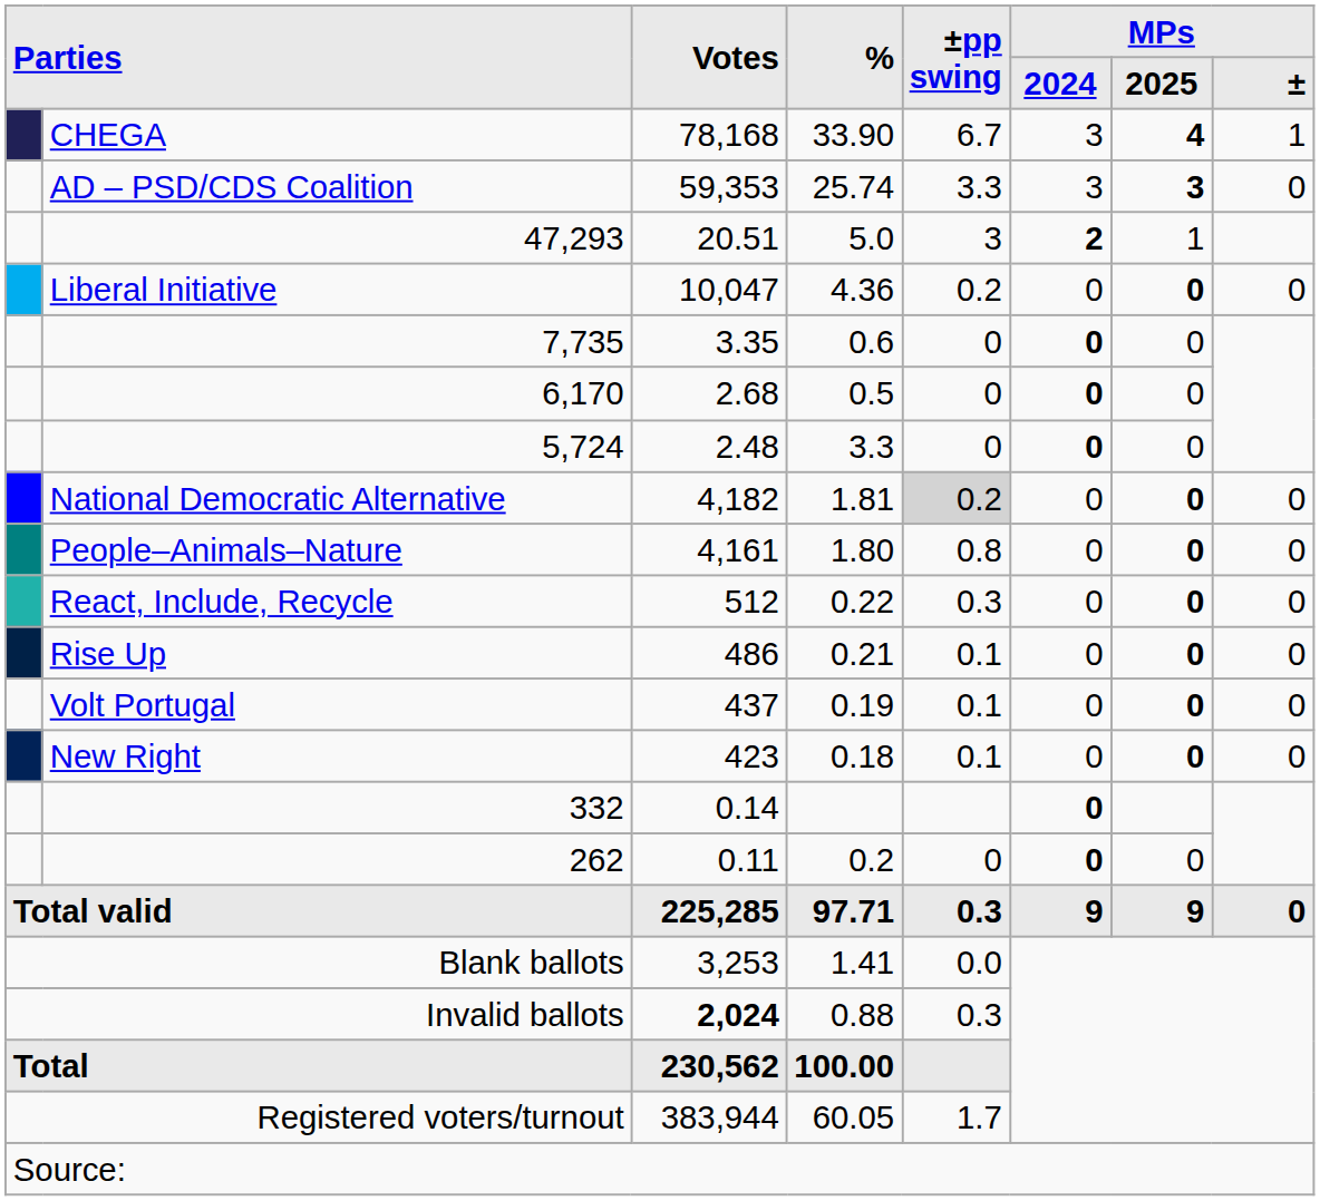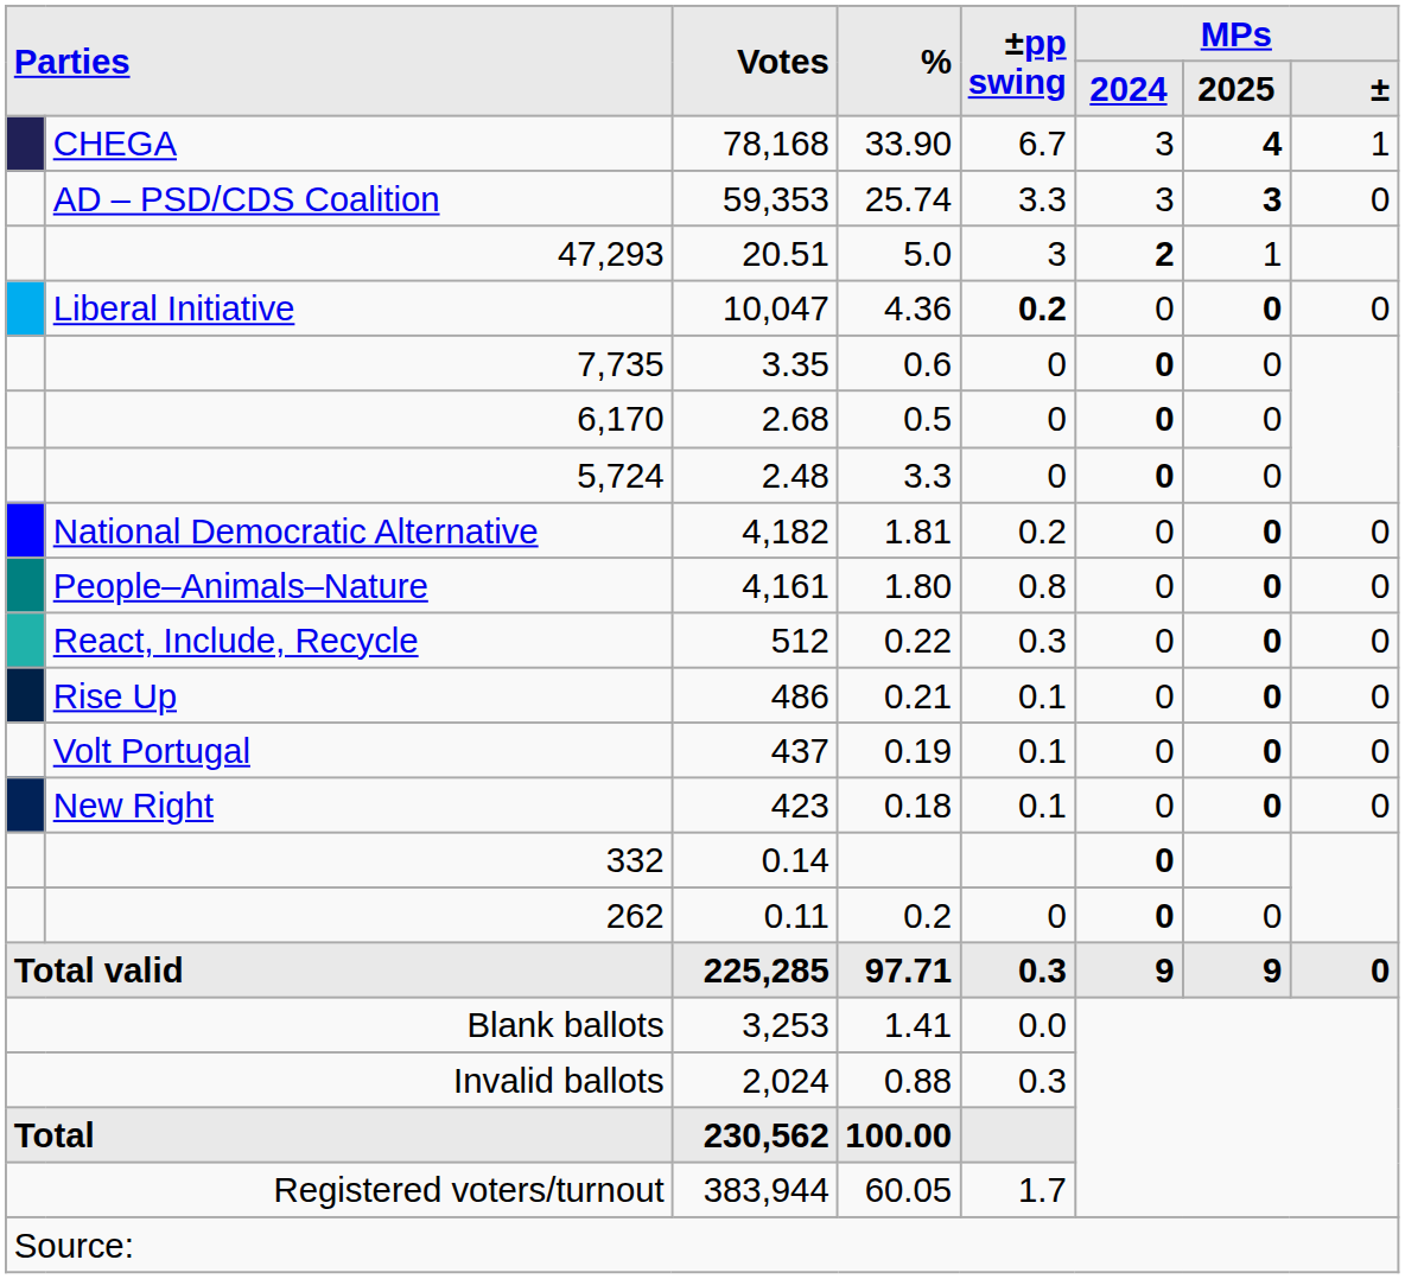Liberal Initiative | ±pp swing: normal -> bold
National Democratic Alternative | ±pp swing: lightgrey background -> no background
Invalid ballots | Votes: bold -> normal
